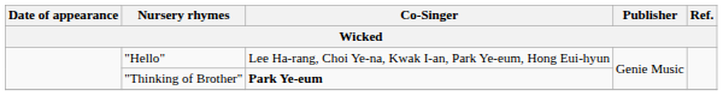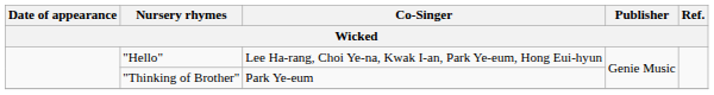"Thinking of Brother" | Co-Singer: bold -> normal
